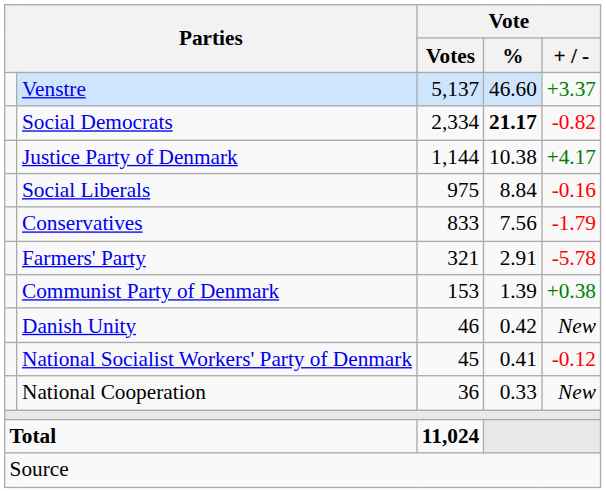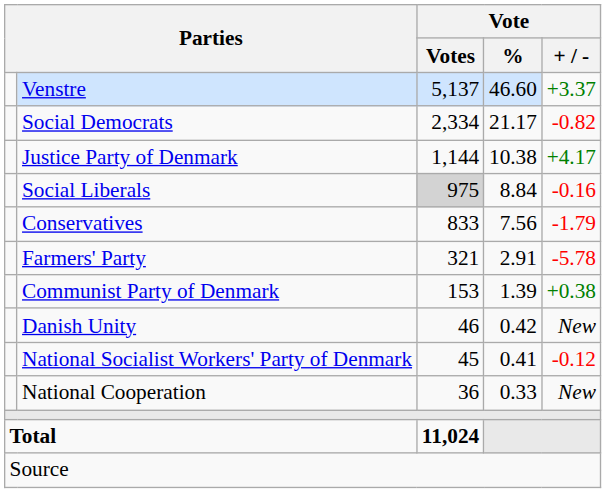Social Democrats | Vote / %: bold -> normal
Social Liberals | Vote / Votes: no background -> lightgrey background
